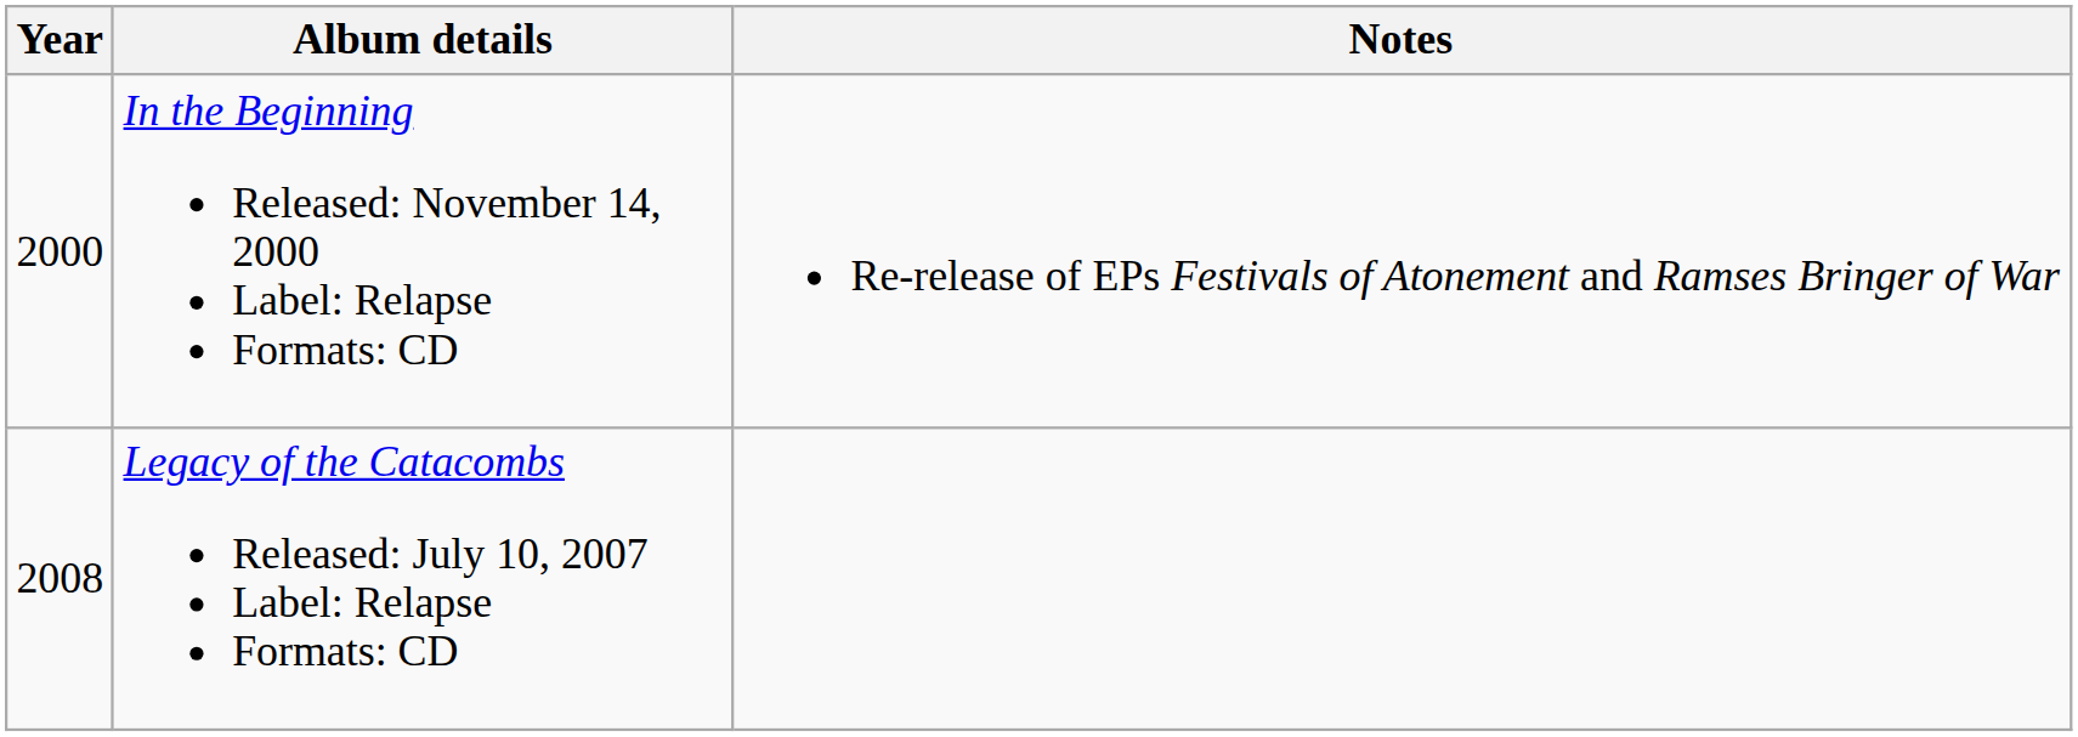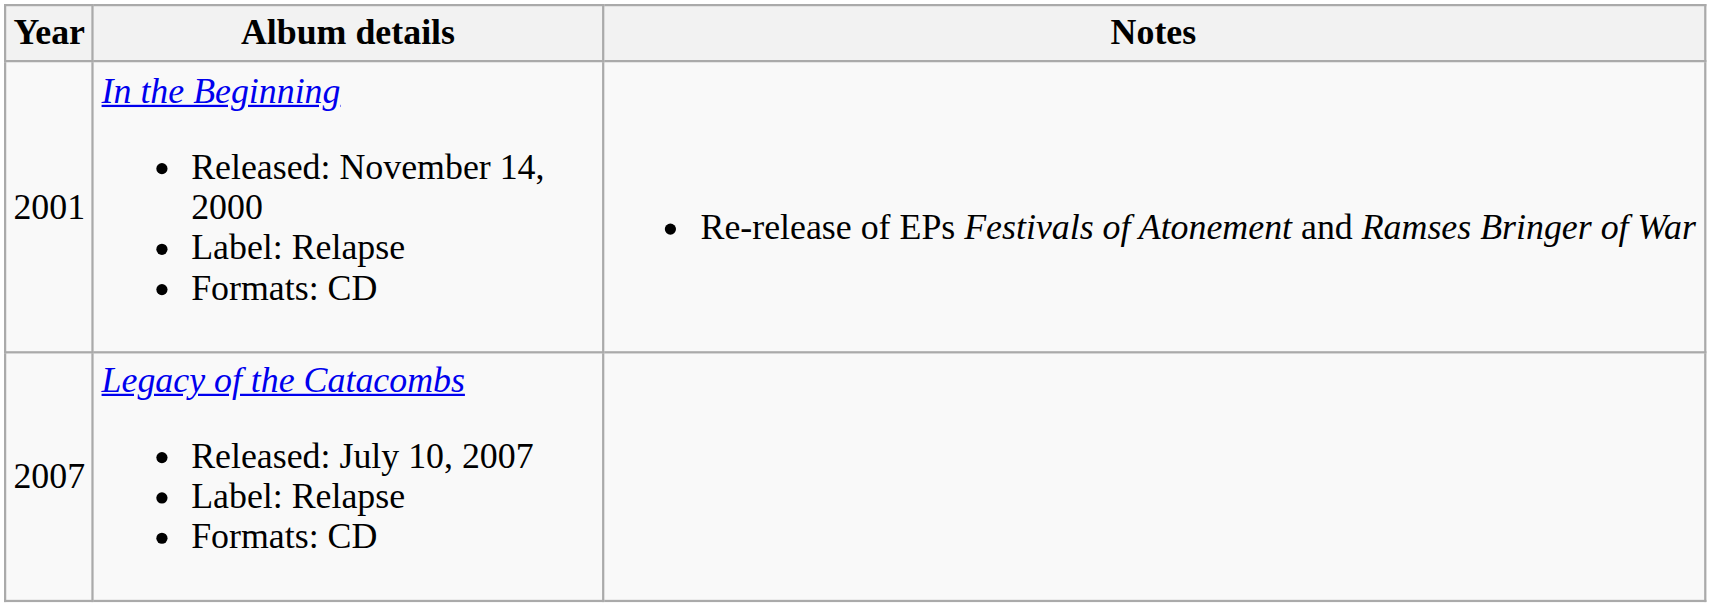row 2 | Year: 2000 -> 2001
row 3 | Year: 2008 -> 2007
